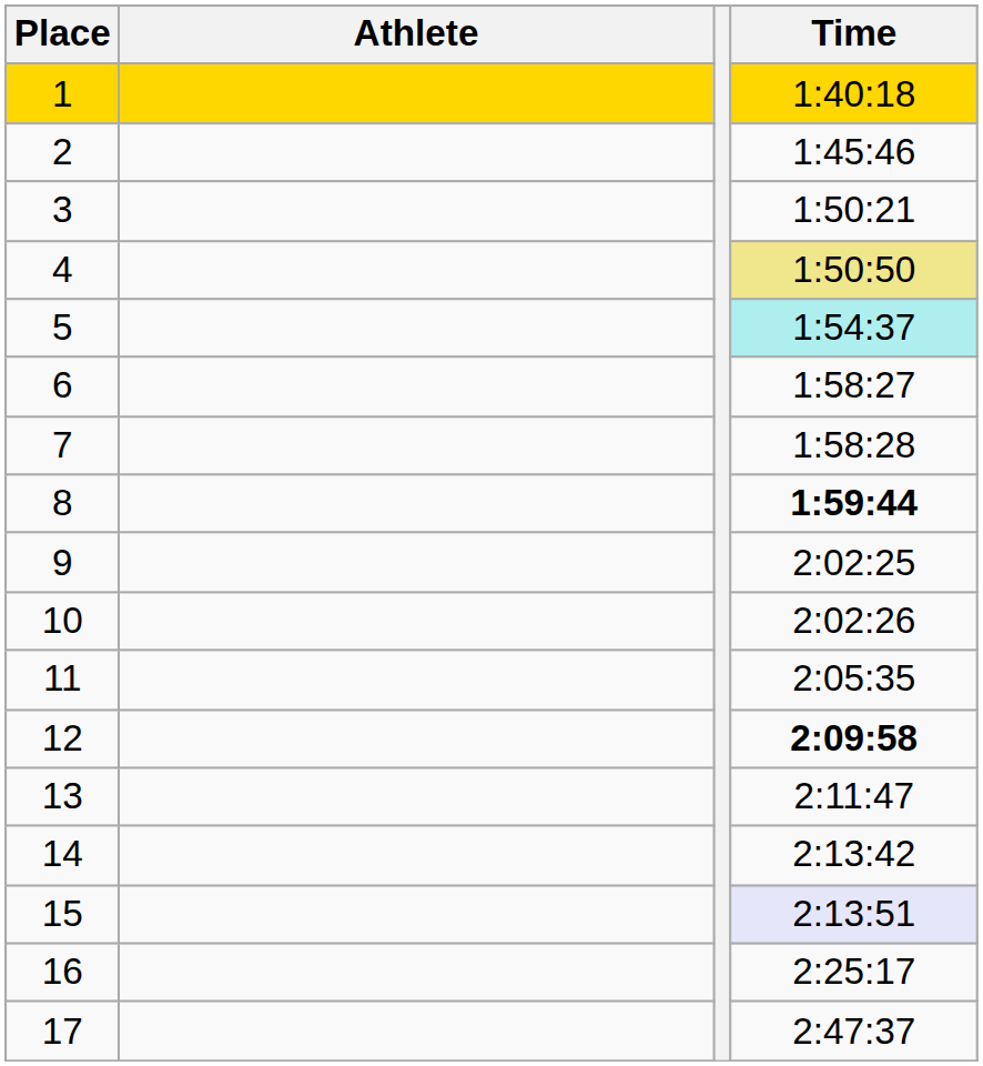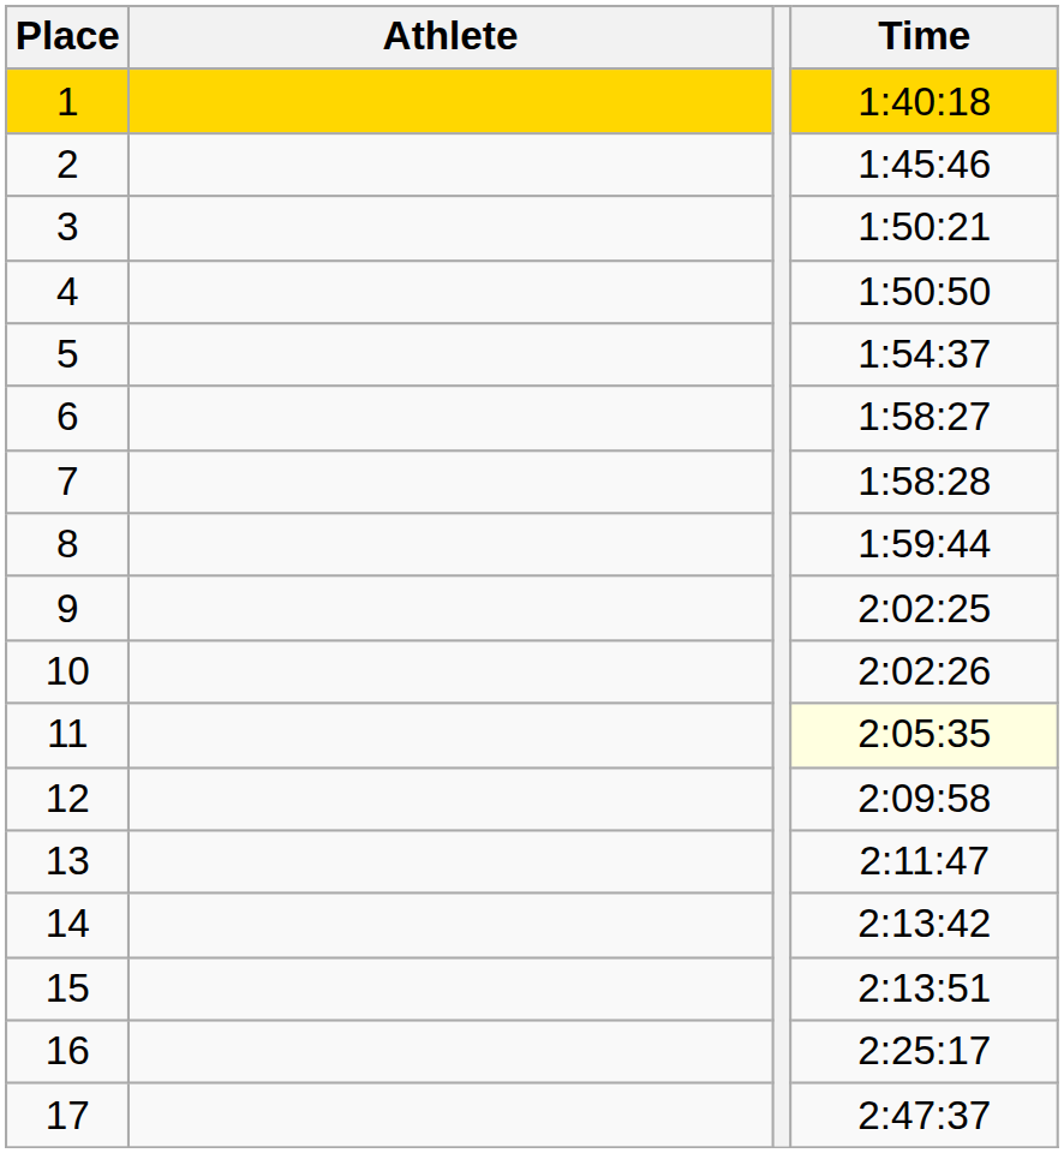4 | Time: khaki background -> no background
5 | Time: paleturquoise background -> no background
8 | Time: bold -> normal
11 | Time: no background -> lightyellow background
12 | Time: bold -> normal
15 | Time: lavender background -> no background
